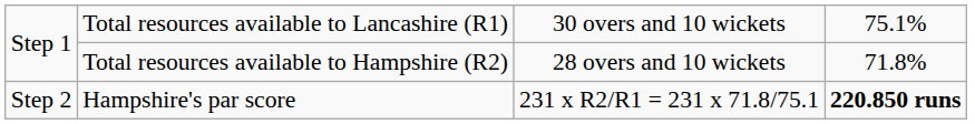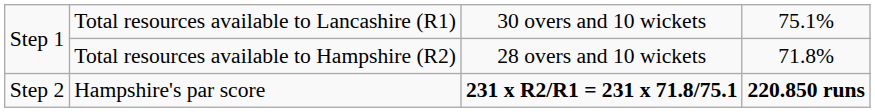Step 2 | column 3: normal -> bold
